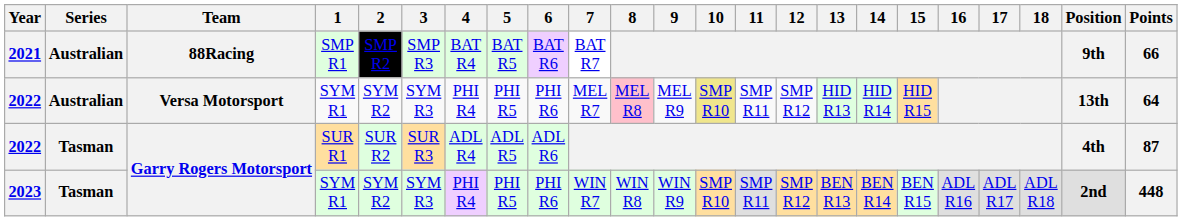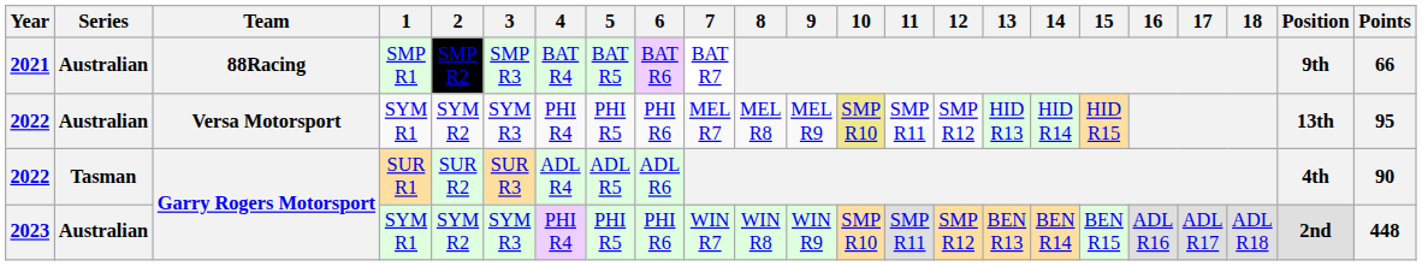2022 / Versa Motorsport | 8: pink background -> no background
2022 / Versa Motorsport | Points: 64 -> 95
2022 / Garry Rogers Motorsport | Points: 87 -> 90
2023 | Series: Tasman -> Australian
